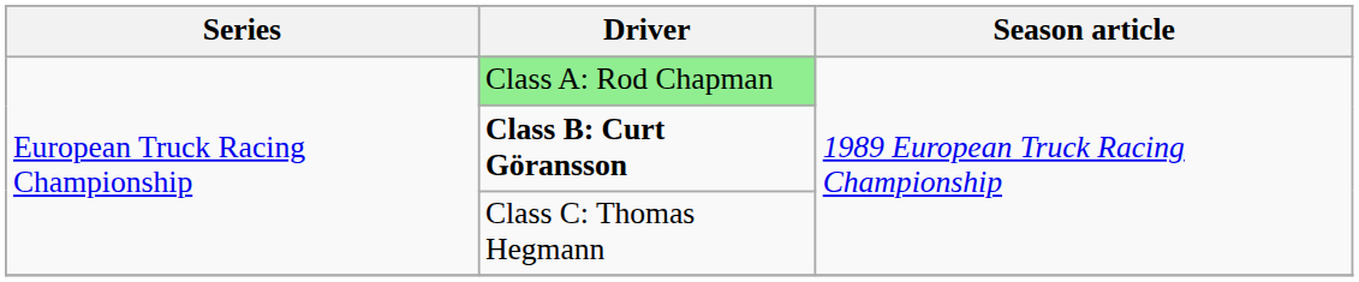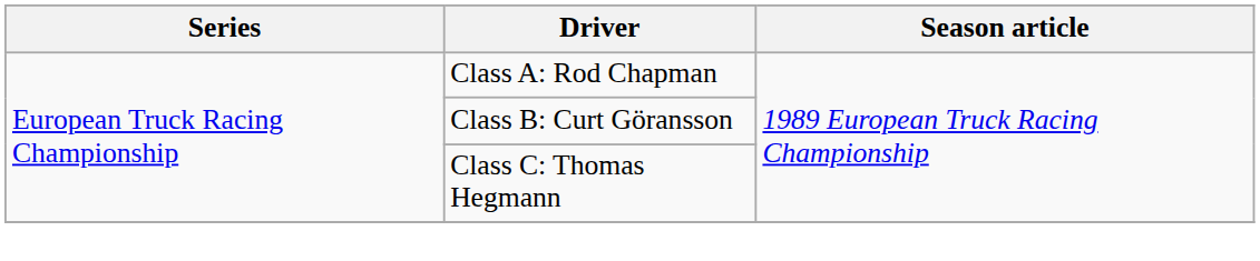Class A: Rod Chapman | Driver: lightgreen background -> no background
Class B: Curt Göransson | Driver: bold -> normal
